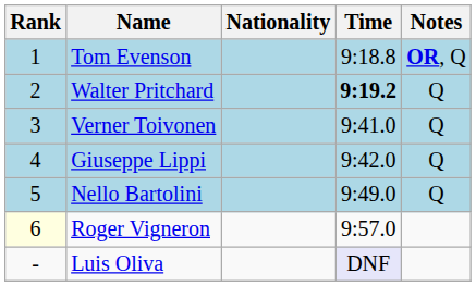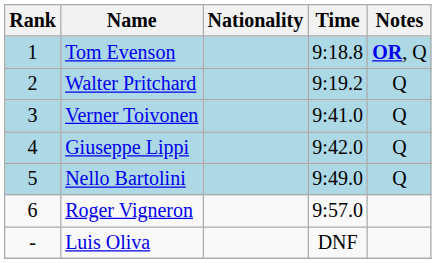Walter Pritchard | Time: bold -> normal
Roger Vigneron | Rank: lightyellow background -> no background
Luis Oliva | Time: lavender background -> no background
